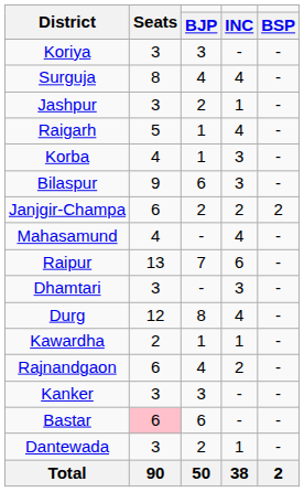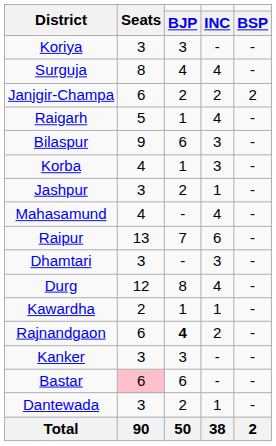rows swapped: Jashpur <-> Janjgir-Champa
rows swapped: Korba <-> Bilaspur
Rajnandgaon | BJP: normal -> bold
